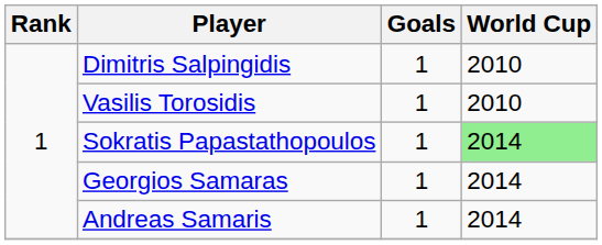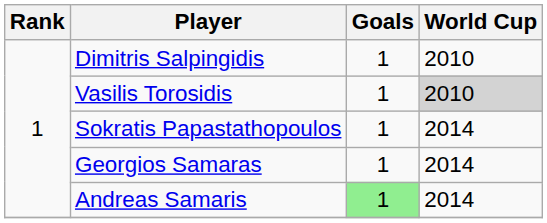Vasilis Torosidis | World Cup: no background -> lightgrey background
Sokratis Papastathopoulos | World Cup: lightgreen background -> no background
Andreas Samaris | Goals: no background -> lightgreen background
